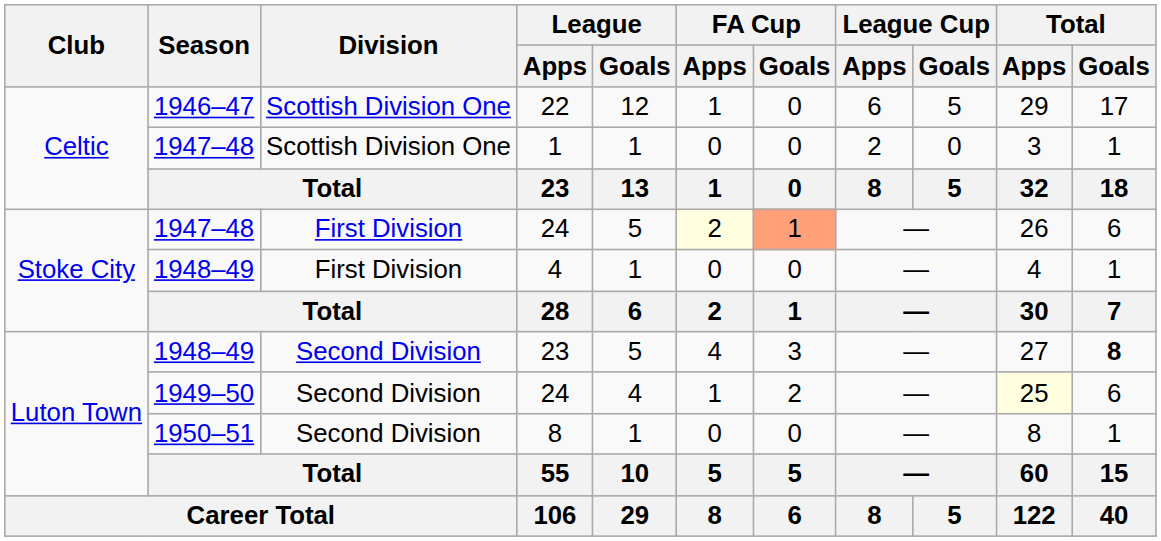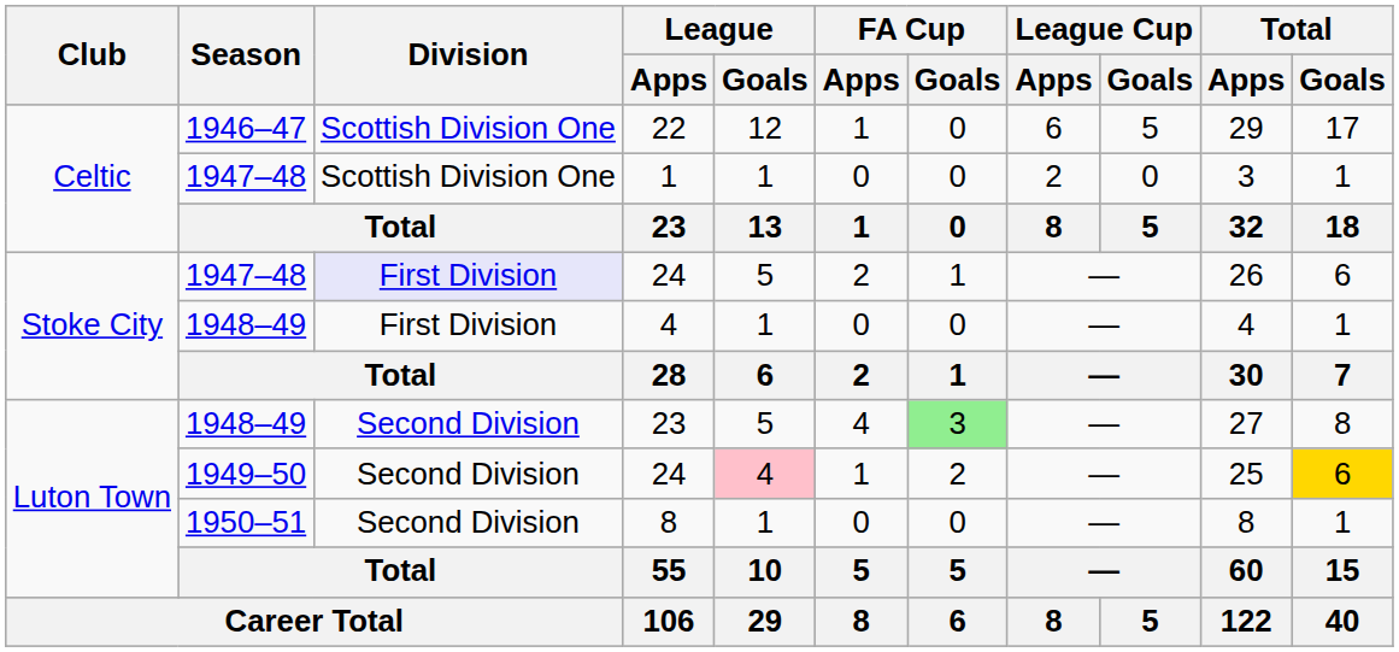1947–48 / 24 | Division: no background -> lavender background
1947–48 / 24 | FA Cup / Apps: lightyellow background -> no background
1947–48 / 24 | FA Cup / Goals: lightsalmon background -> no background
1948–49 / 23 | FA Cup / Goals: no background -> lightgreen background
1948–49 / 23 | Total / Goals: bold -> normal
1949–50 / 24 | League / Goals: no background -> pink background
1949–50 / 24 | Total / Apps: lightyellow background -> no background
1949–50 / 24 | Total / Goals: no background -> gold background
